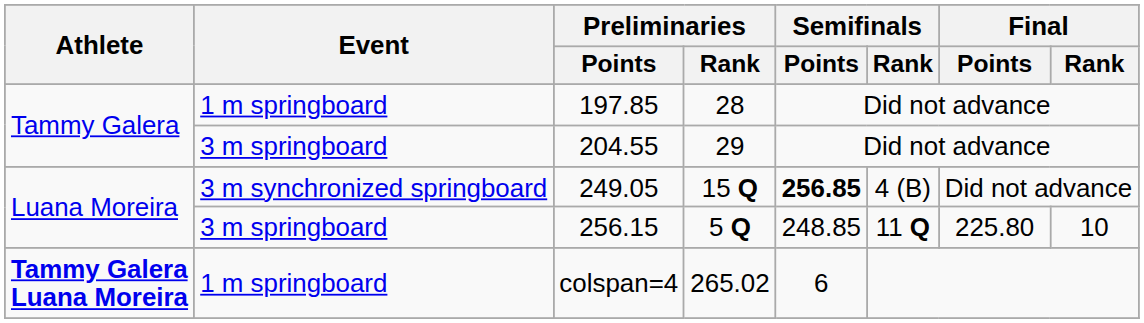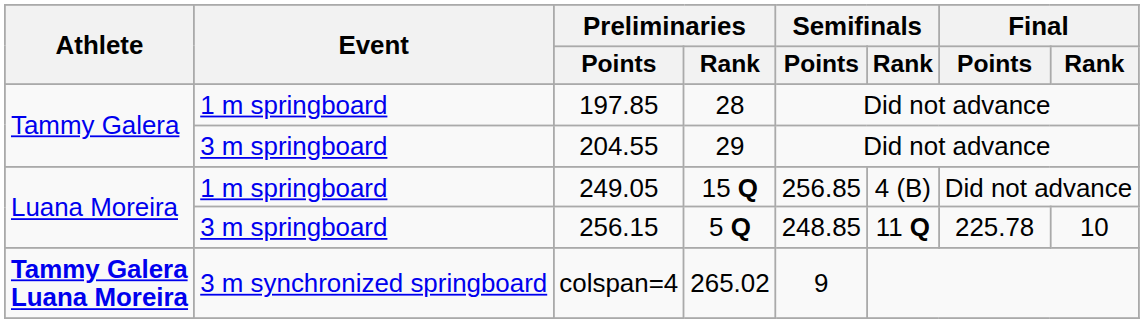249.05 | Event: 3 m synchronized springboard -> 1 m springboard
249.05 | Semifinals / Points: bold -> normal
256.15 | Final / Points: 225.80 -> 225.78
colspan=4 | Event: 1 m springboard -> 3 m synchronized springboard
colspan=4 | Semifinals / Points: 6 -> 9
